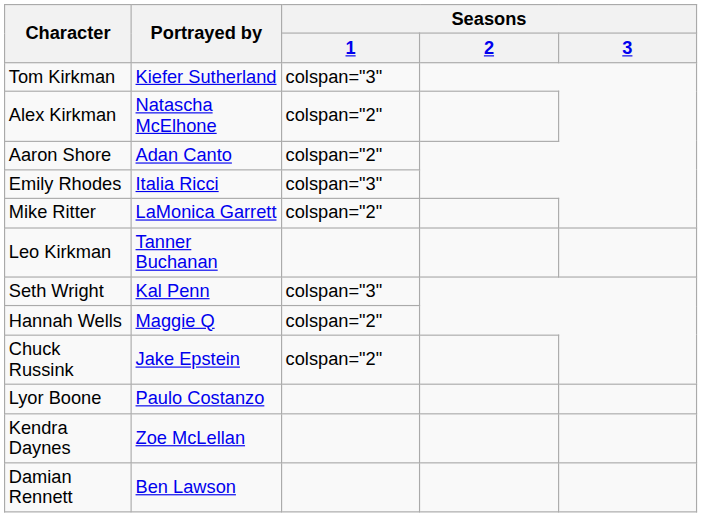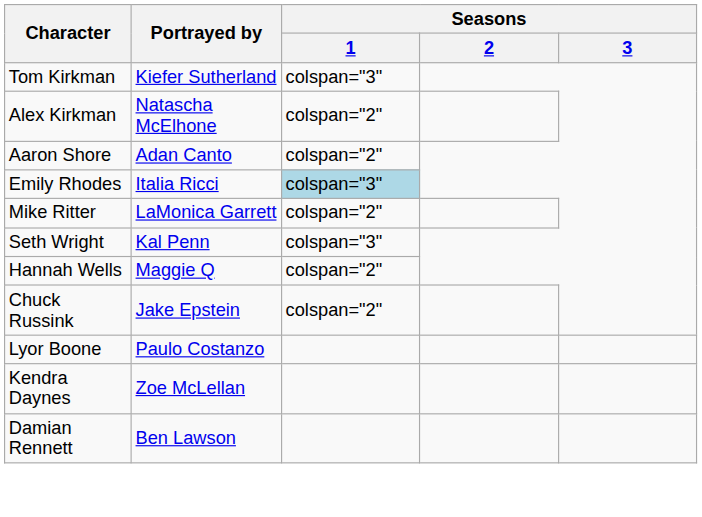Emily Rhodes | Seasons / 1: no background -> lightblue background
- row: Leo Kirkman | Tanner Buchanan
